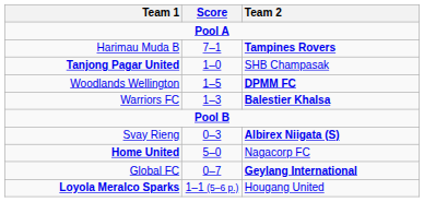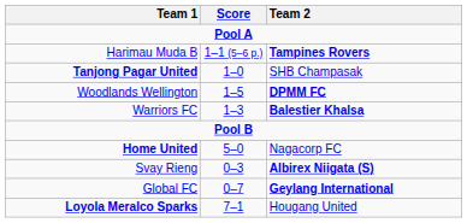Harimau Muda B | Score: 7–1 -> 1–1 (5–6 p.)
rows swapped: Svay Rieng <-> Home United
Loyola Meralco Sparks | Score: 1–1 (5–6 p.) -> 7–1
